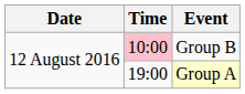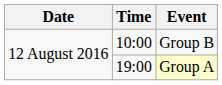Group B | Time: pink background -> no background
